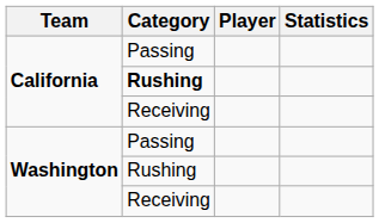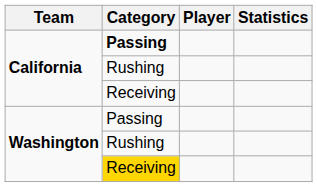California / Passing | Category: normal -> bold
California / Rushing | Category: bold -> normal
Washington / Receiving | Category: no background -> gold background
